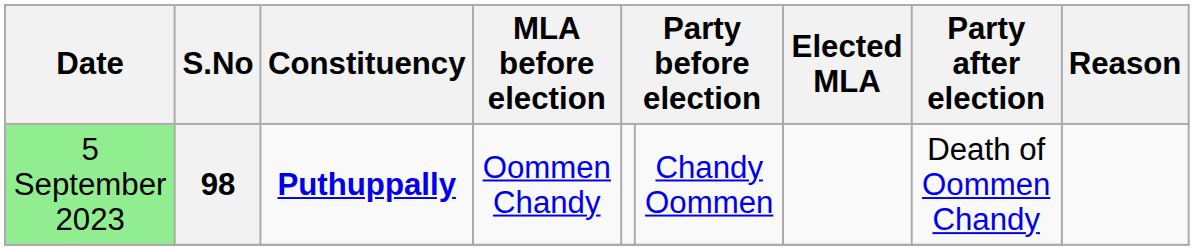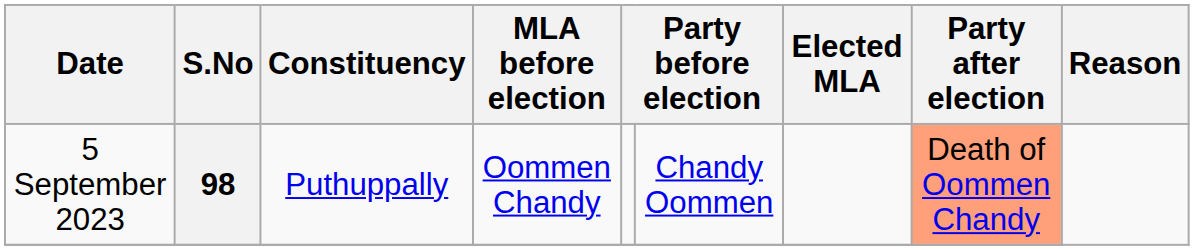98 | Date: lightgreen background -> no background
98 | Constituency: bold -> normal
98 | column 8: no background -> lightsalmon background
